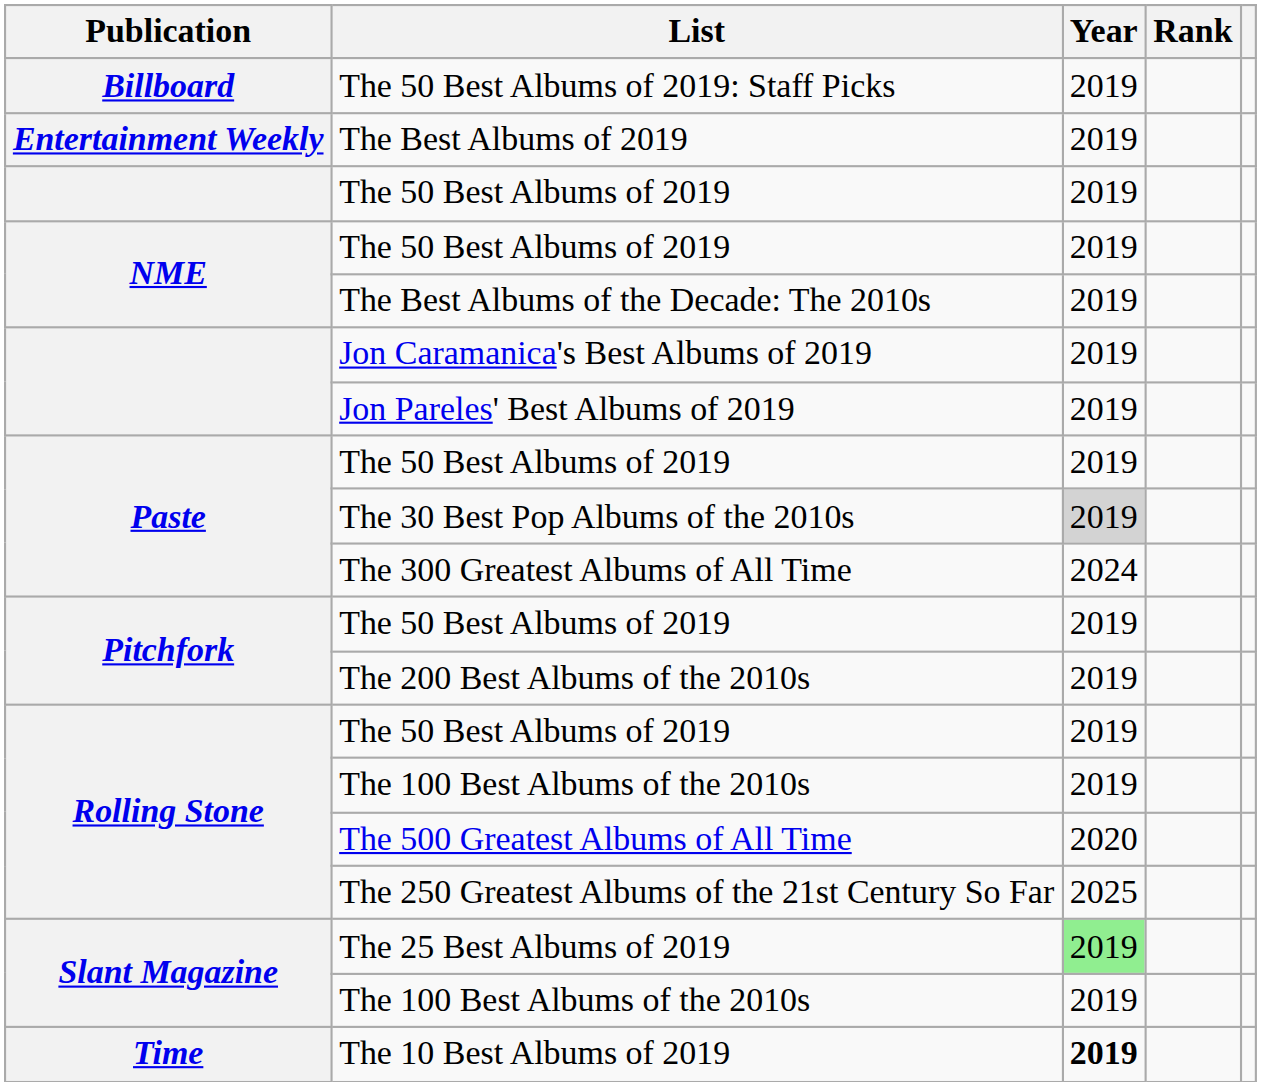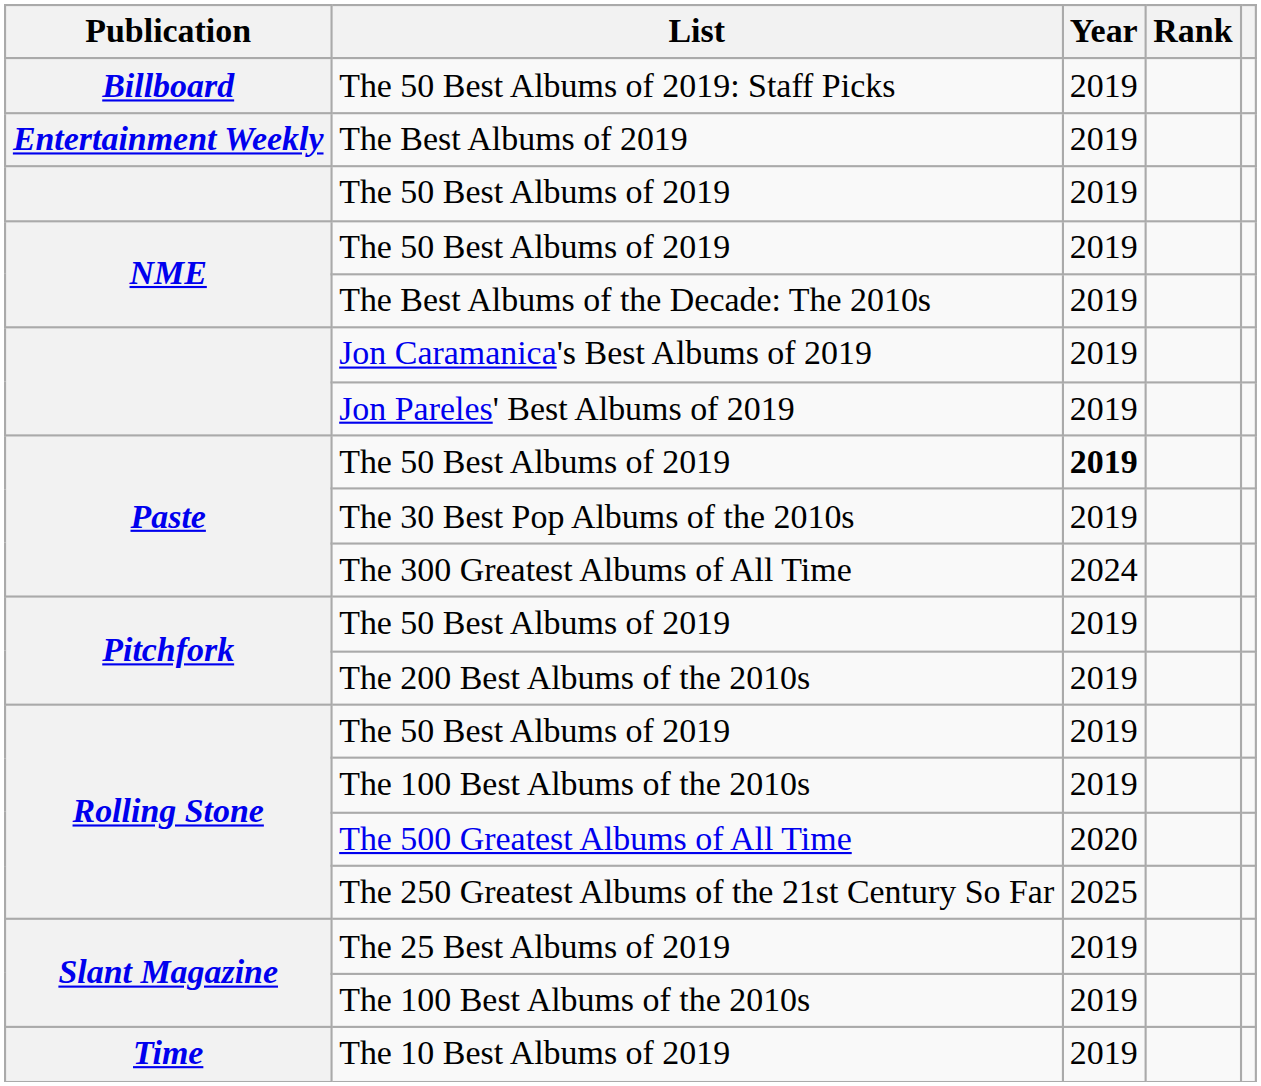Paste / The 50 Best Albums of 2019 | Year: normal -> bold
The 30 Best Pop Albums of the 2010s | Year: lightgrey background -> no background
The 25 Best Albums of 2019 | Year: lightgreen background -> no background
The 10 Best Albums of 2019 | Year: bold -> normal
